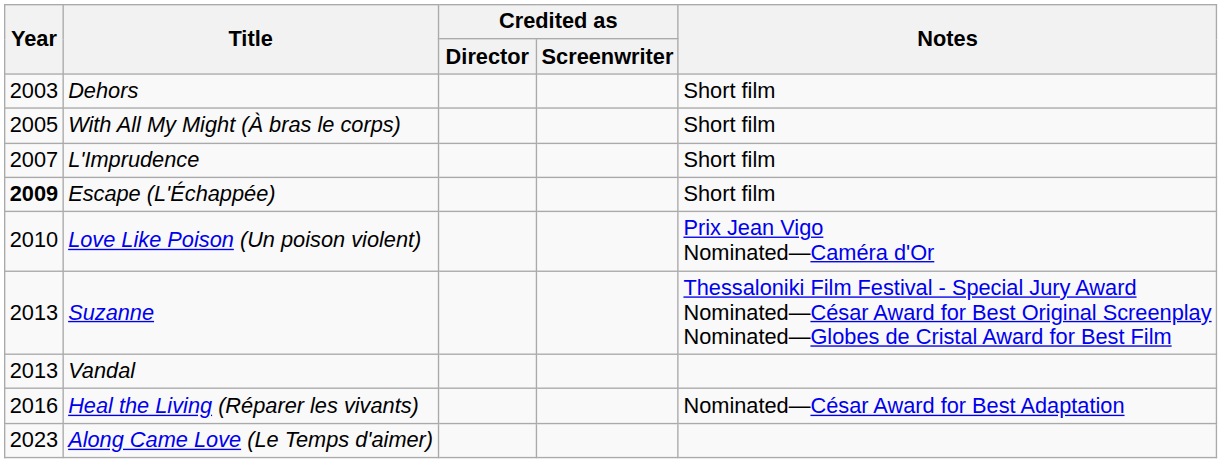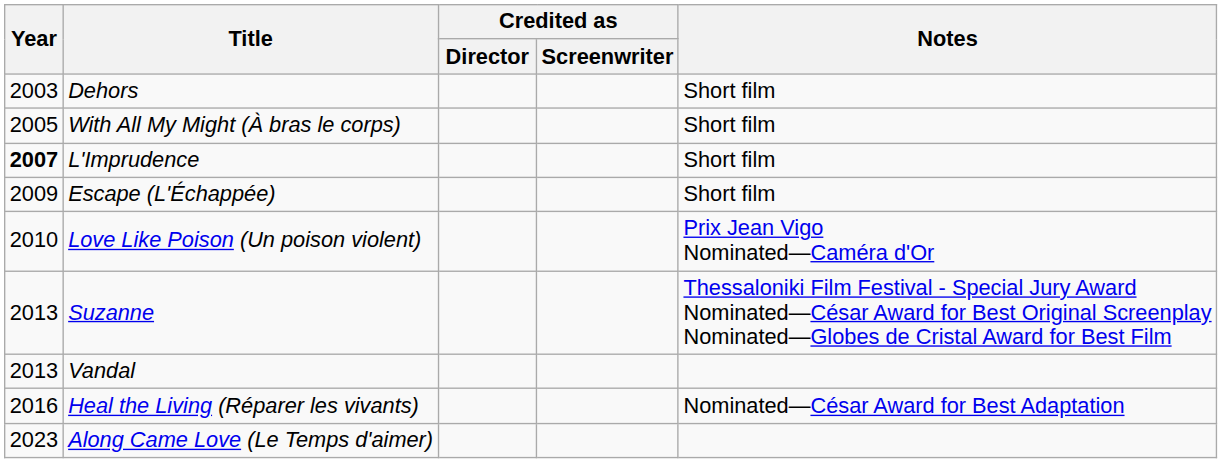L'Imprudence | Year: normal -> bold
Escape (L'Échappée) | Year: bold -> normal
